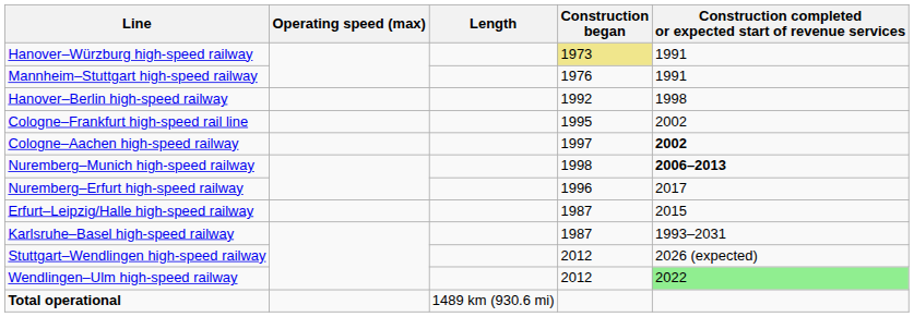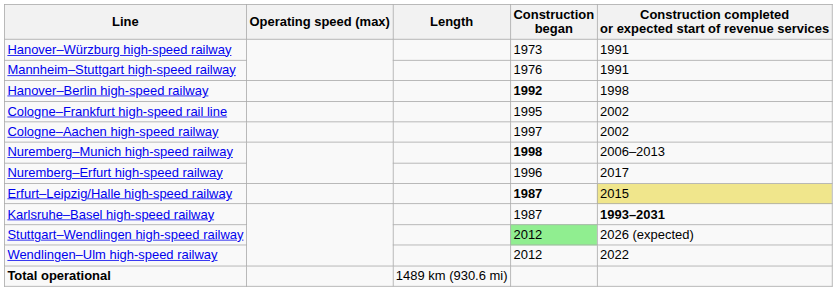Hanover–Würzburg high-speed railway | Construction began: khaki background -> no background
Hanover–Berlin high-speed railway | Construction began: normal -> bold
Cologne–Aachen high-speed railway | Construction completed or expected start of revenue services: bold -> normal
Nuremberg–Munich high-speed railway | Construction began: normal -> bold
Nuremberg–Munich high-speed railway | Construction completed or expected start of revenue services: bold -> normal
Erfurt–Leipzig/Halle high-speed railway | Construction began: normal -> bold
Erfurt–Leipzig/Halle high-speed railway | Construction completed or expected start of revenue services: no background -> khaki background
Karlsruhe–Basel high-speed railway | Construction completed or expected start of revenue services: normal -> bold
Stuttgart–Wendlingen high-speed railway | Construction began: no background -> lightgreen background
Wendlingen–Ulm high-speed railway | Construction completed or expected start of revenue services: lightgreen background -> no background
